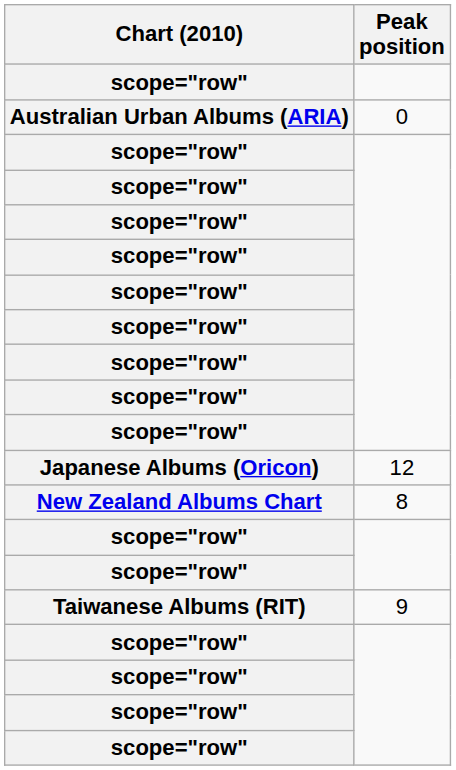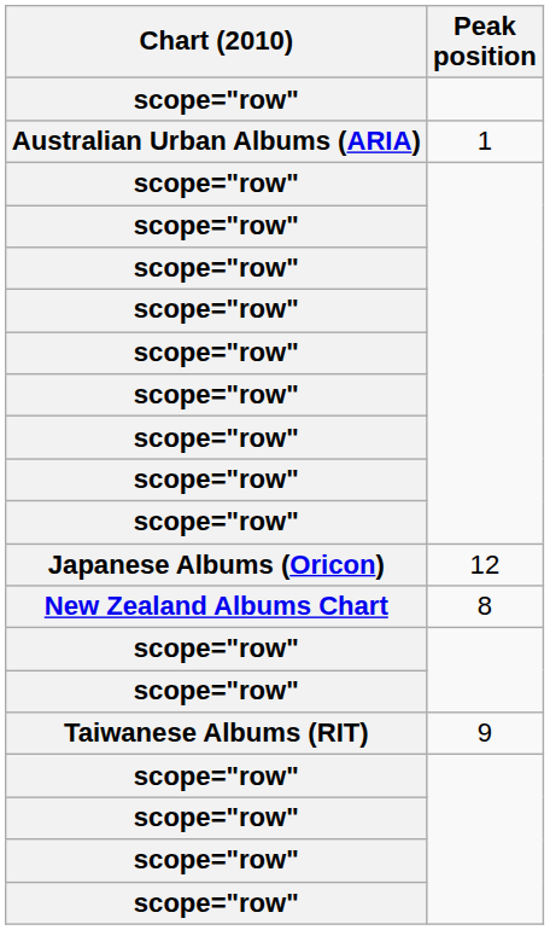Australian Urban Albums (ARIA) | Peak position: 0 -> 1
